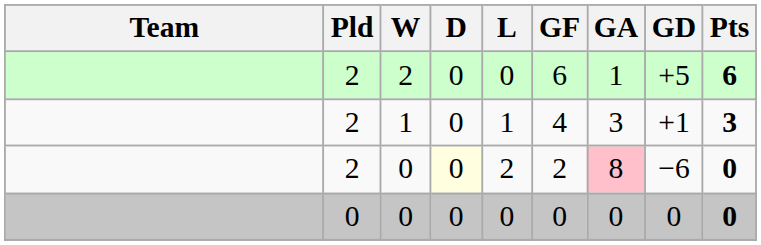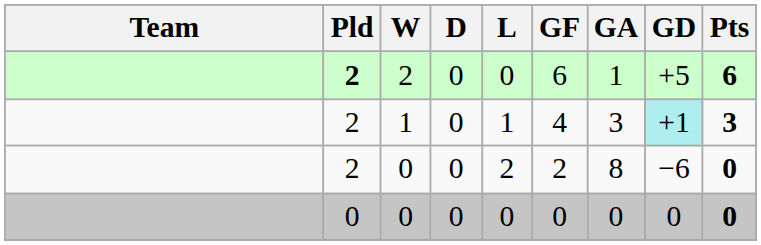row 2 | Pld: normal -> bold
row 3 | GD: no background -> paleturquoise background
row 4 | D: lightyellow background -> no background
row 4 | GA: pink background -> no background
